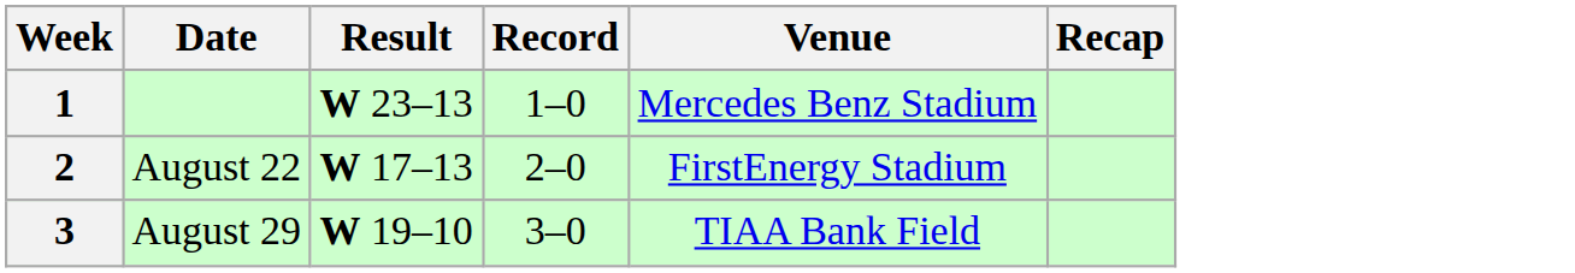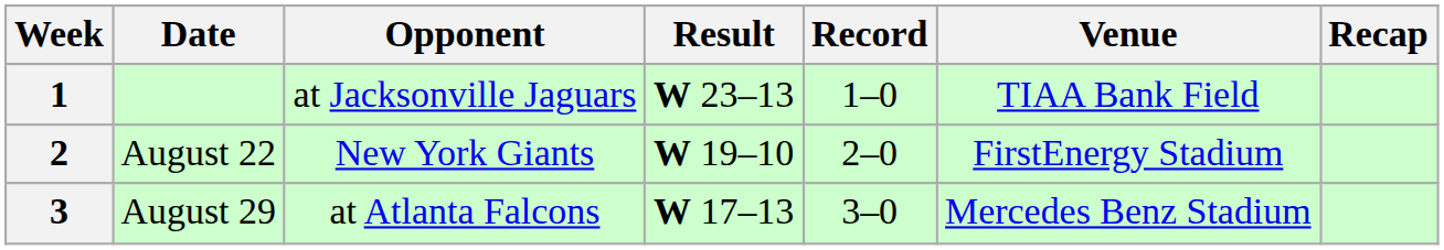+ column: Opponent | at Jacksonville Jaguars | New York Giants | at Atlanta Falcons
1 | Venue: Mercedes Benz Stadium -> TIAA Bank Field
2 | Result: W 17–13 -> W 19–10
3 | Result: W 19–10 -> W 17–13
3 | Venue: TIAA Bank Field -> Mercedes Benz Stadium
